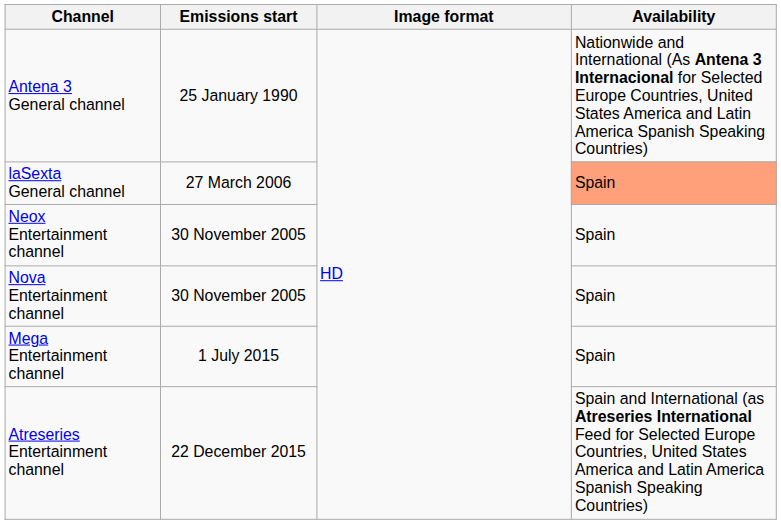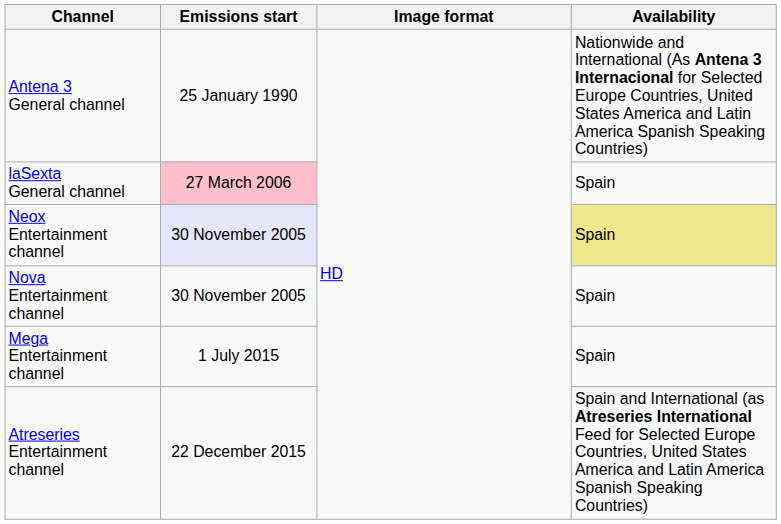laSexta General channel | Emissions start: no background -> pink background
laSexta General channel | Availability: lightsalmon background -> no background
Neox Entertainment channel | Emissions start: no background -> lavender background
Neox Entertainment channel | Availability: no background -> khaki background
